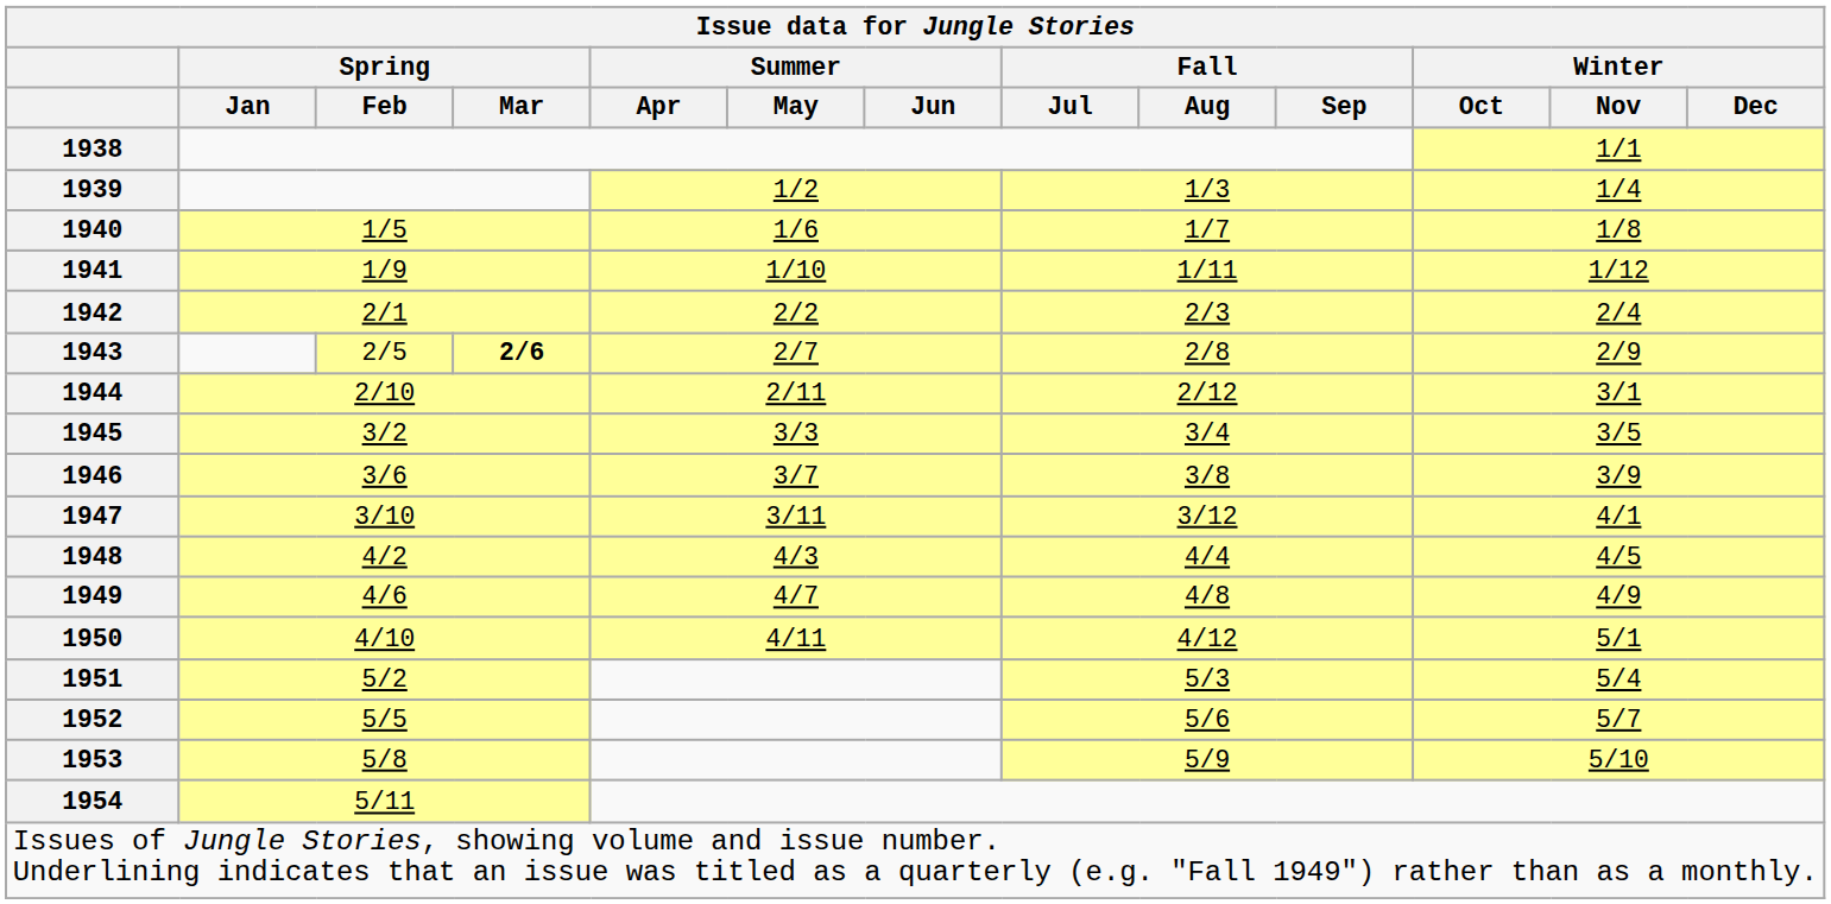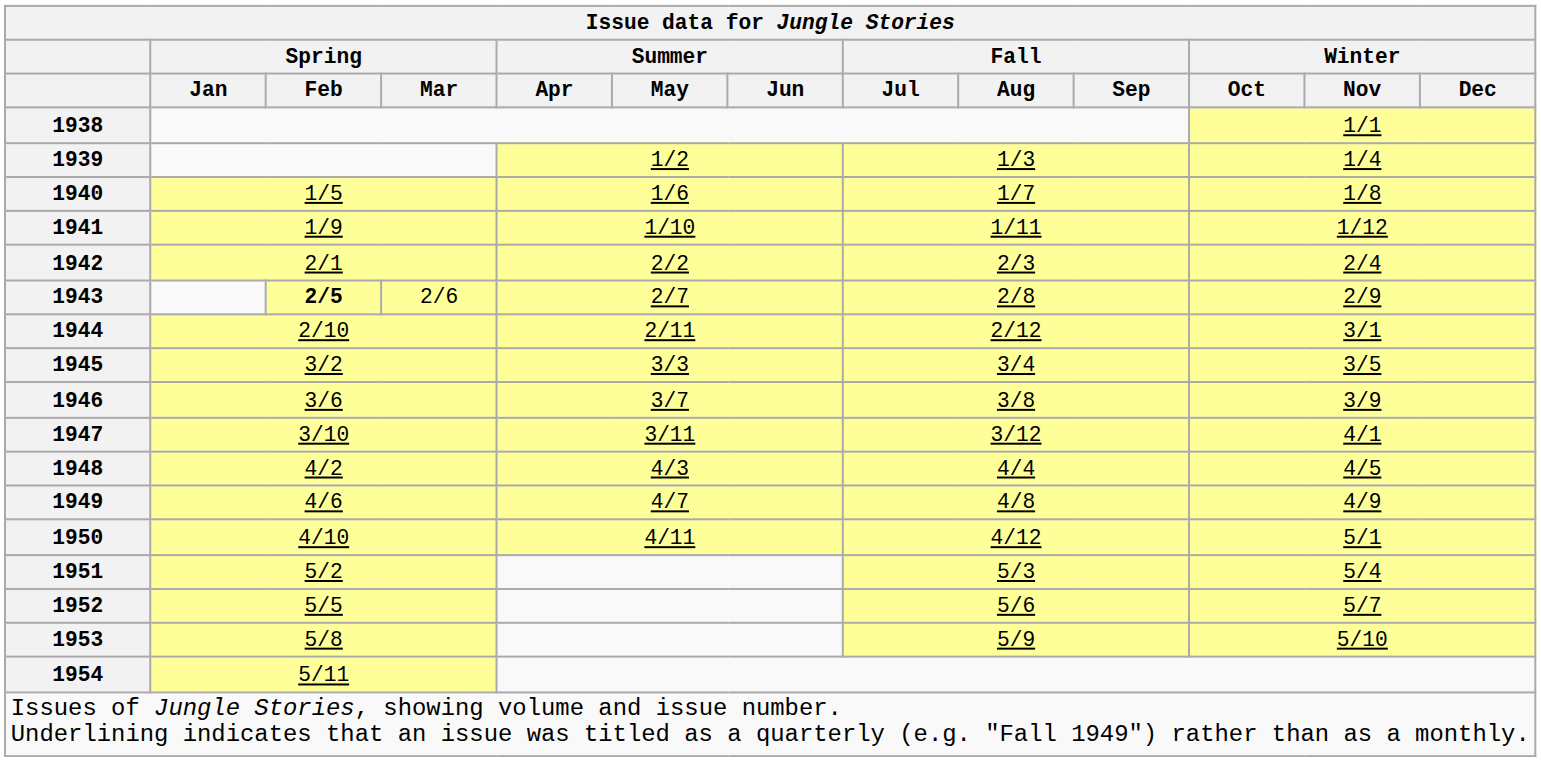1943 | Spring / Feb: normal -> bold
1943 | Spring / Mar: bold -> normal
